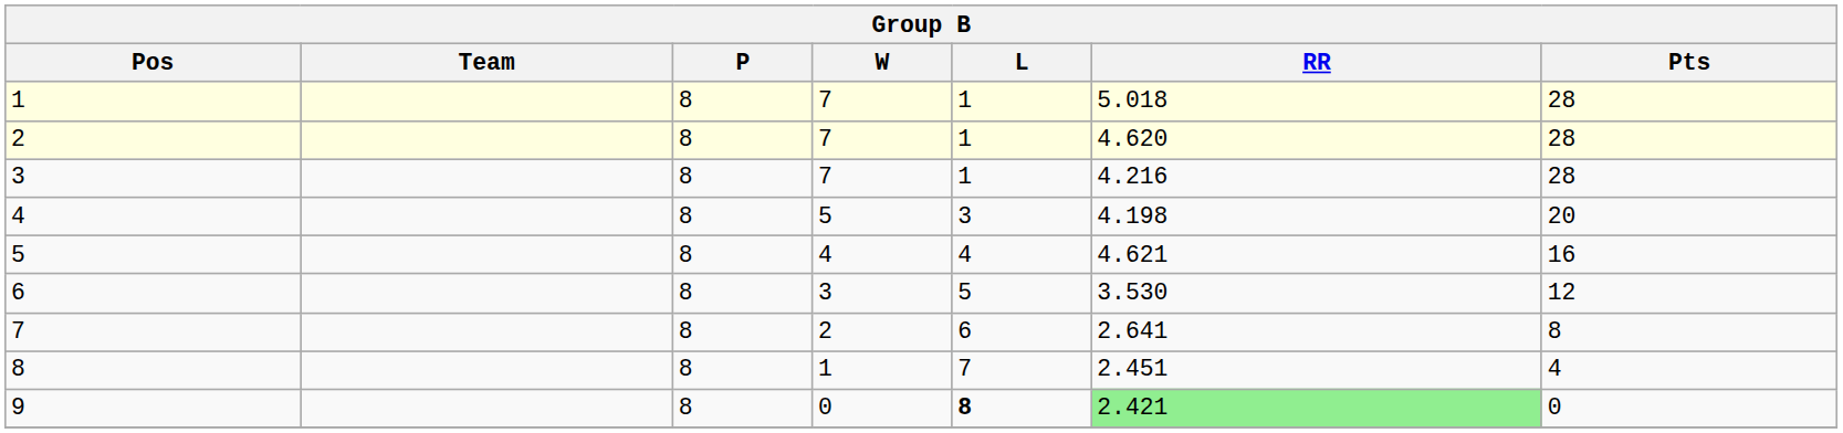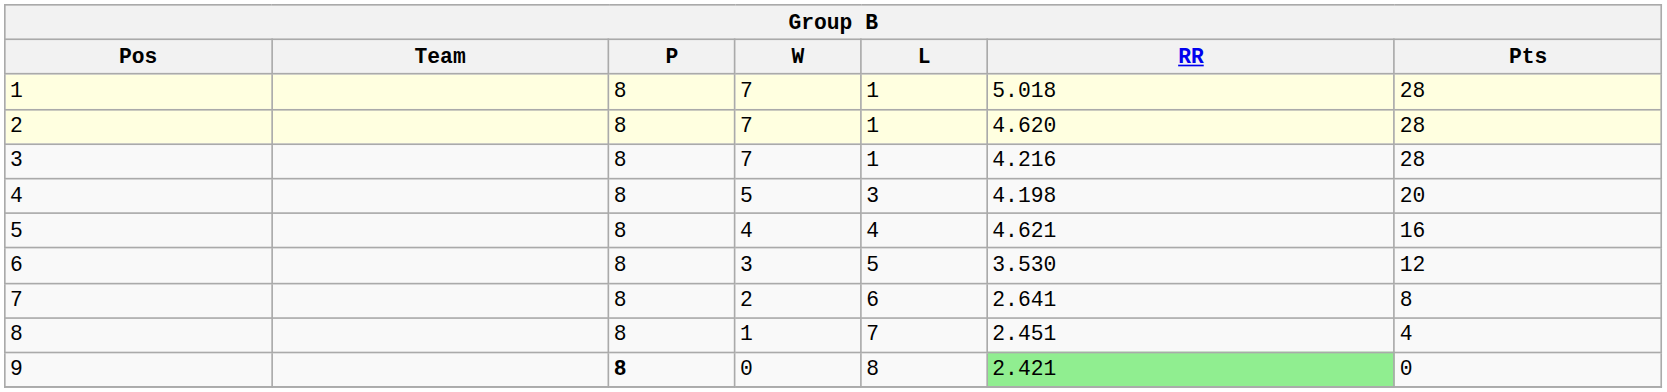9 | P: normal -> bold
9 | L: bold -> normal
